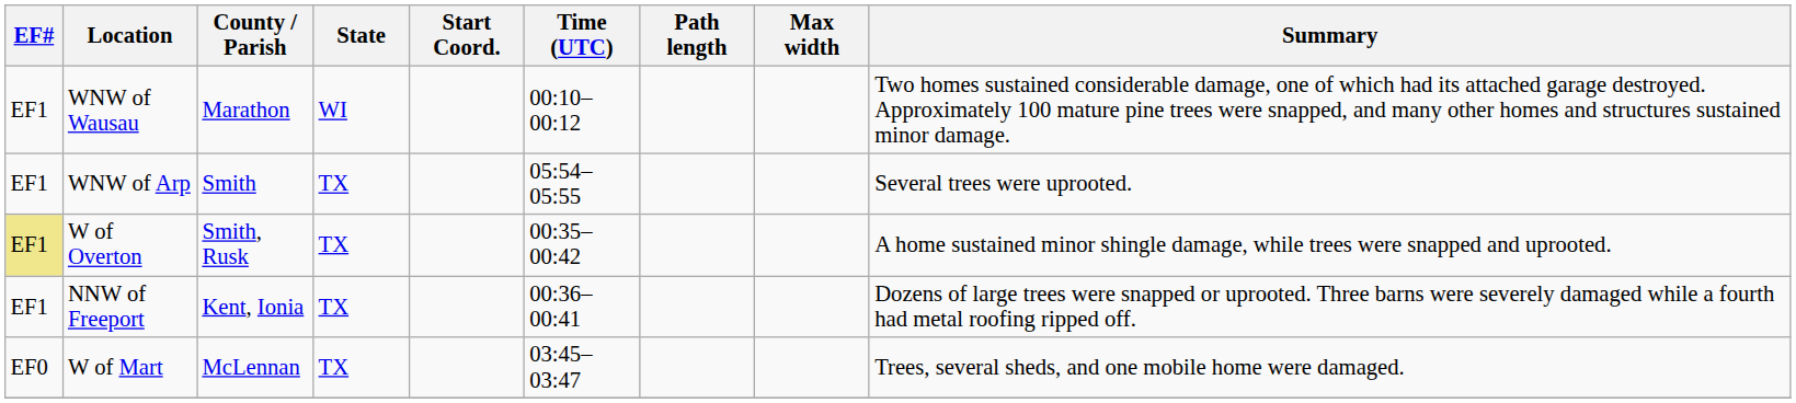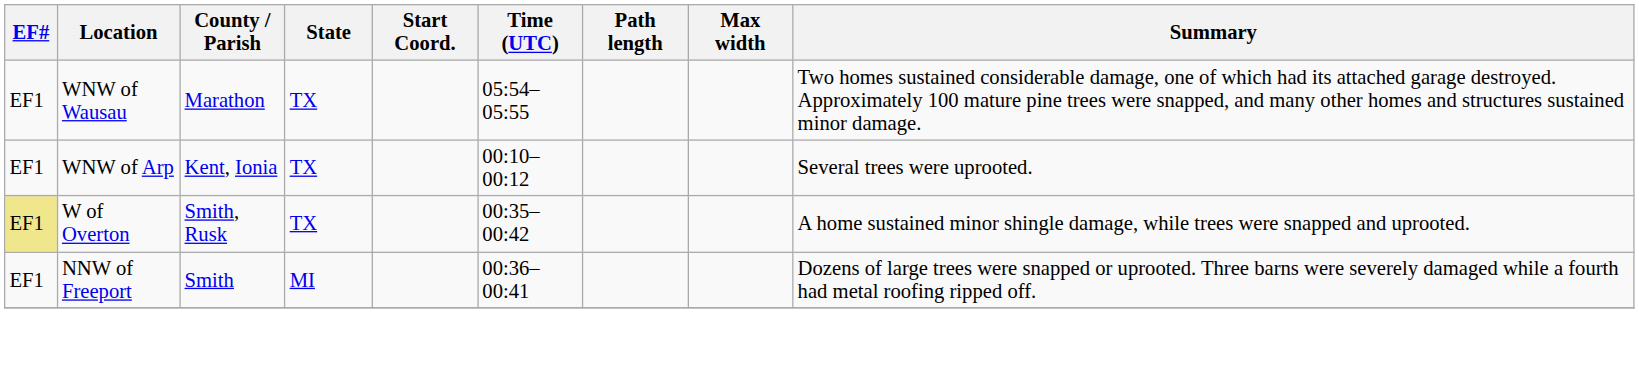WNW of Wausau | State: WI -> TX
WNW of Wausau | Time (UTC): 00:10–00:12 -> 05:54–05:55
WNW of Arp | County / Parish: Smith -> Kent, Ionia
WNW of Arp | Time (UTC): 05:54–05:55 -> 00:10–00:12
NNW of Freeport | County / Parish: Kent, Ionia -> Smith
NNW of Freeport | State: TX -> MI
- row: EF0 | W of Mart | McLennan | TX | 03:45–03:47 | Trees, several sheds, and one mobile home were damaged.
